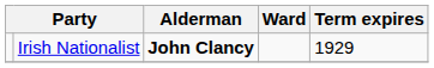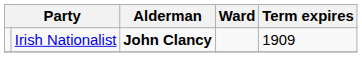Irish Nationalist | Term expires: 1929 -> 1909
